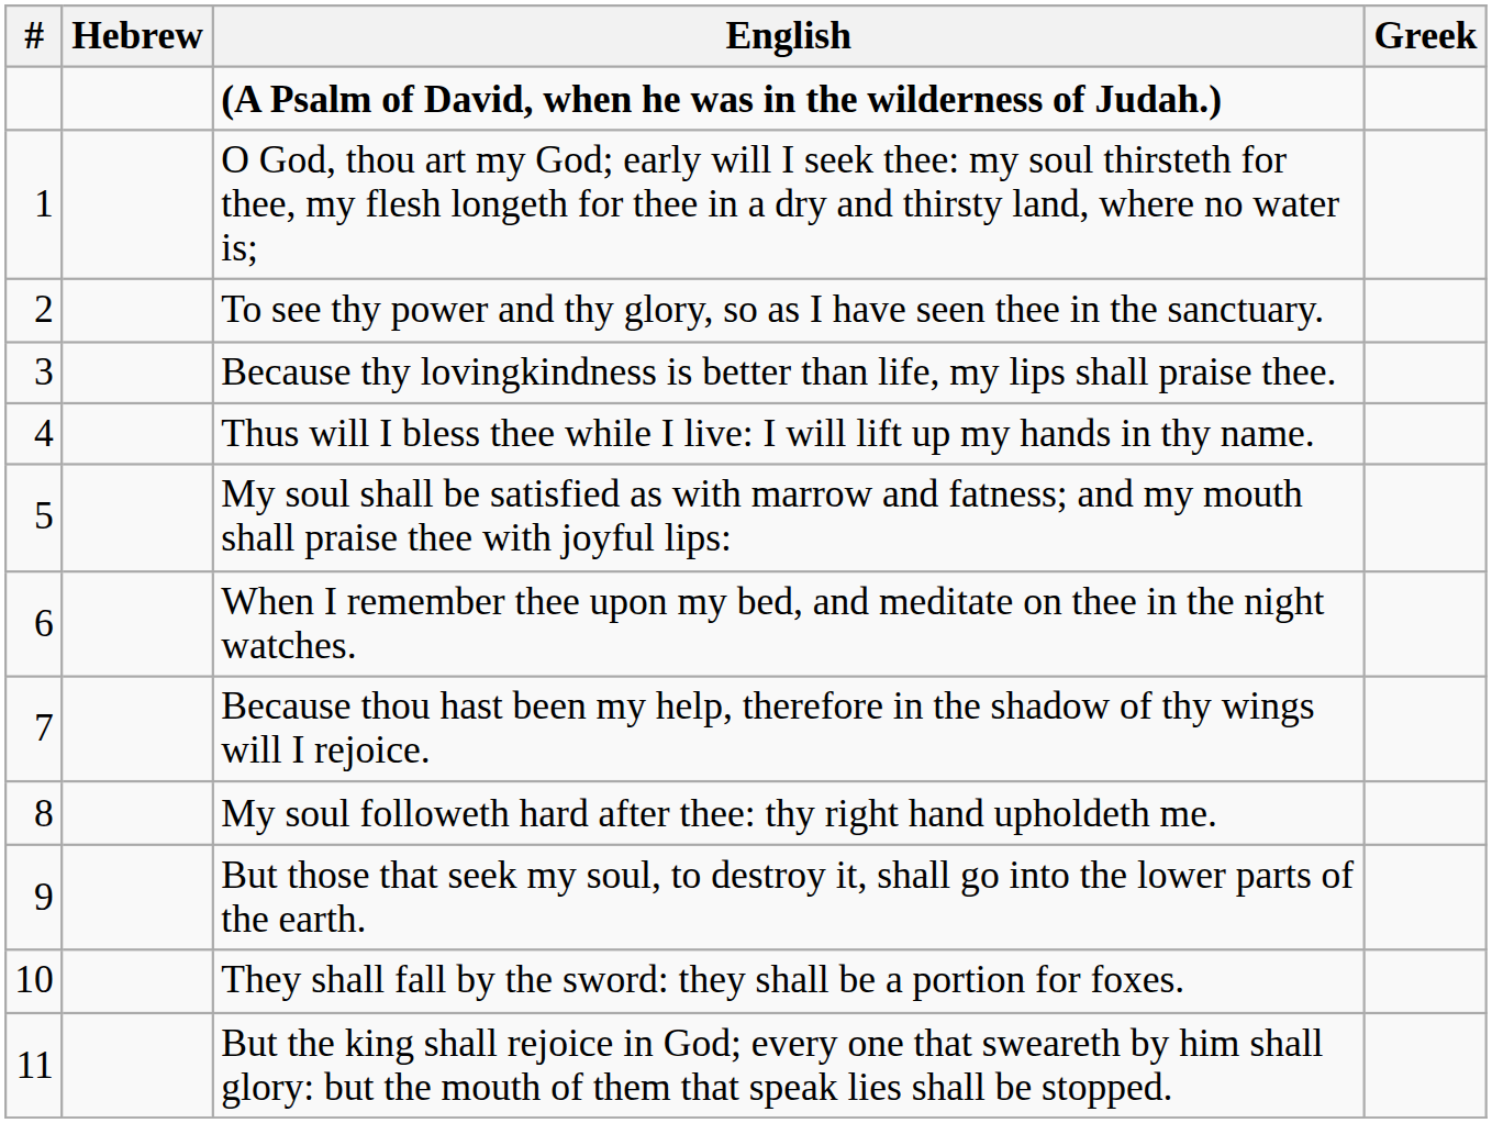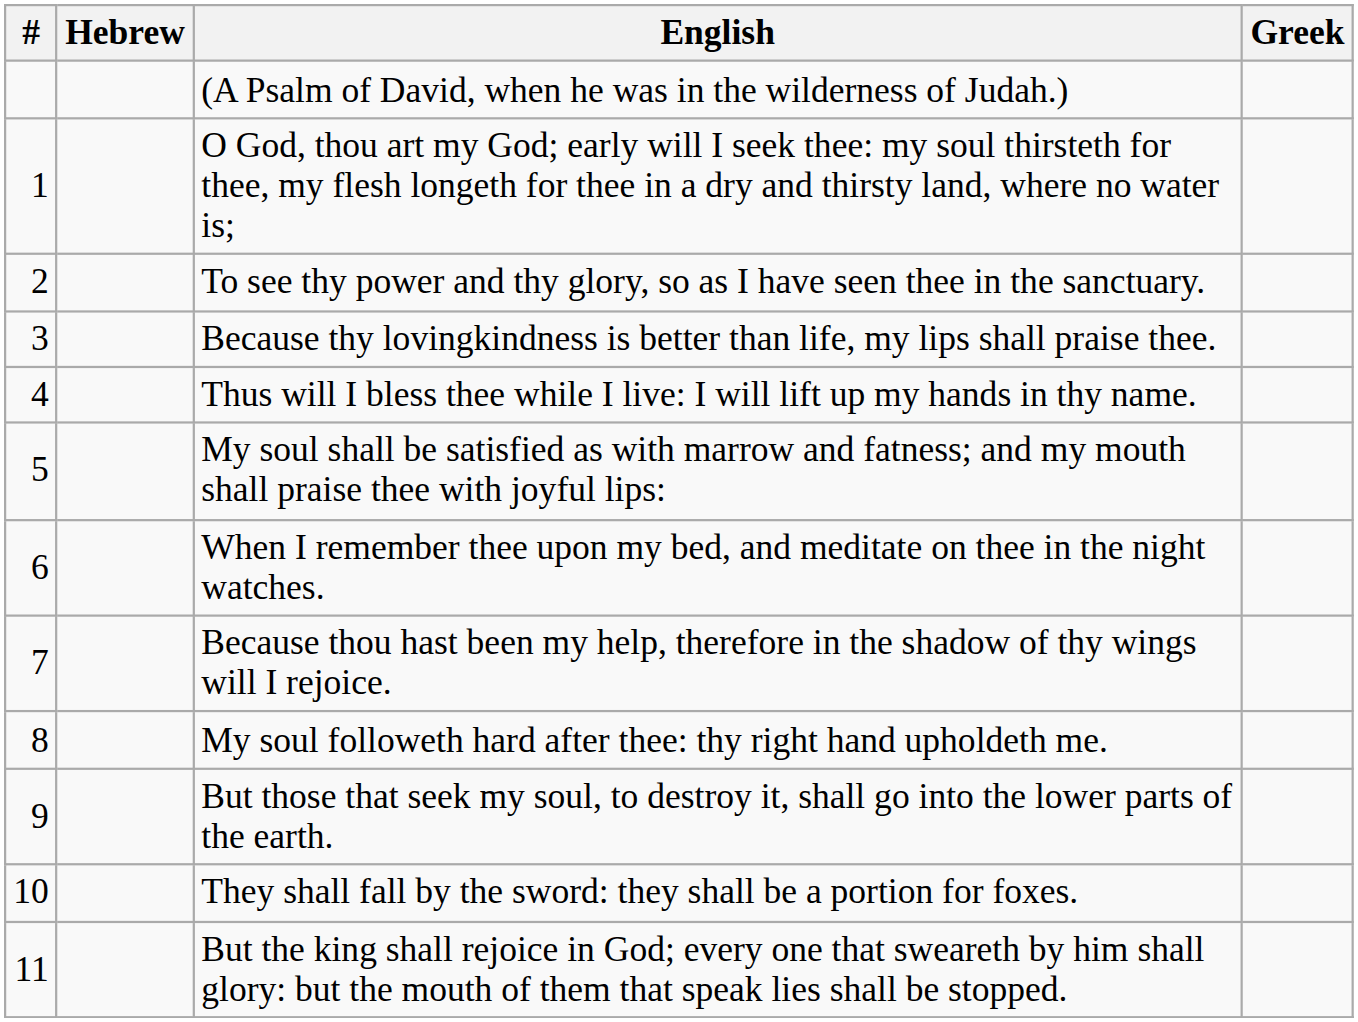(A Psalm of David, when he was in the wilderness of Judah.) | English: bold -> normal
